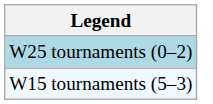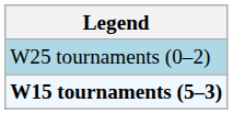row 3 | column 1: normal -> bold
